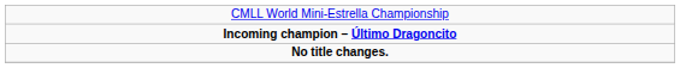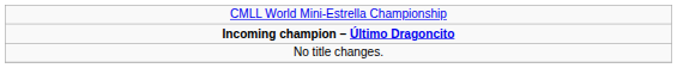No title changes. | column 1: bold -> normal
